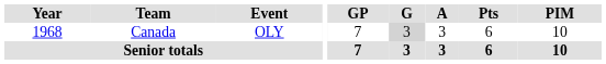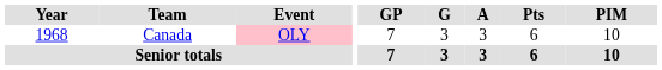Canada | Event: no background -> pink background
Canada | G: lightgrey background -> no background
